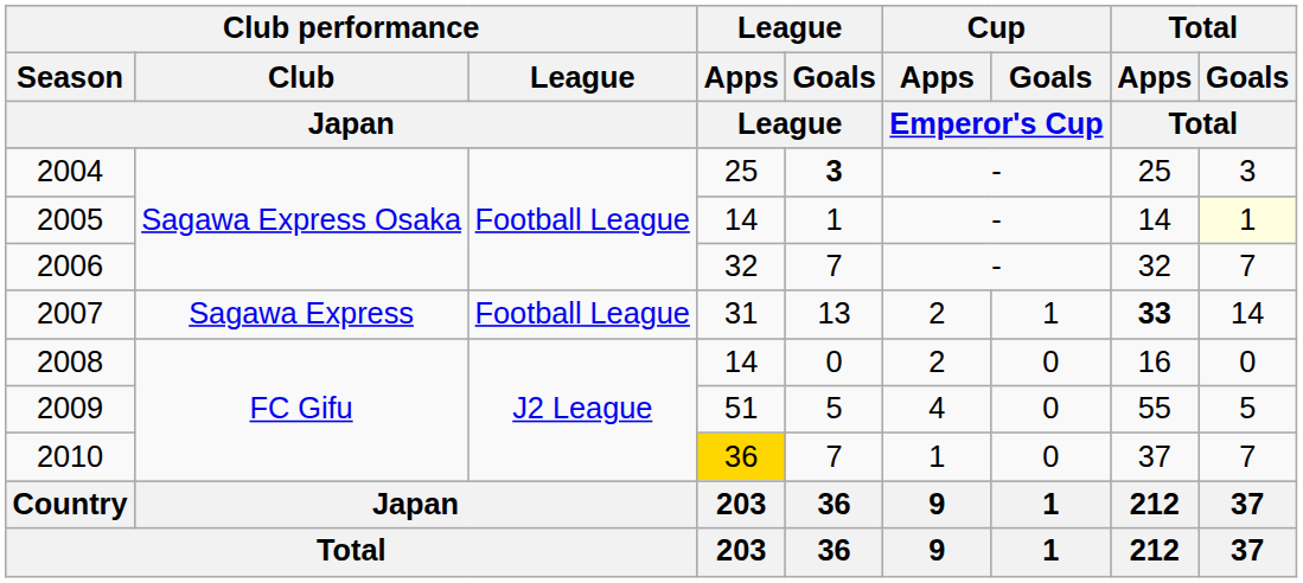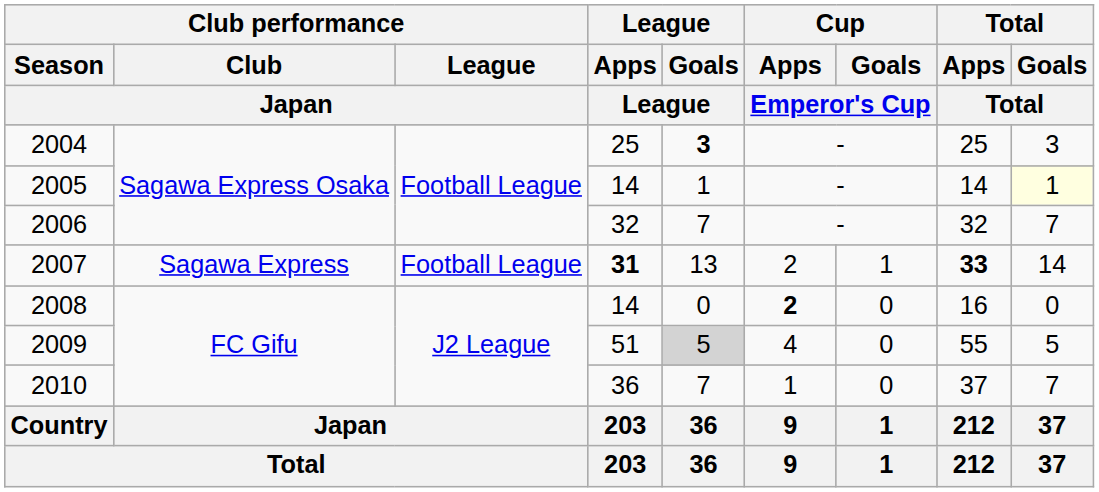2007 | League / Apps / League: normal -> bold
2008 | Cup / Apps / Emperor's Cup: normal -> bold
2009 | League / Goals / League: no background -> lightgrey background
2010 | League / Apps / League: gold background -> no background
